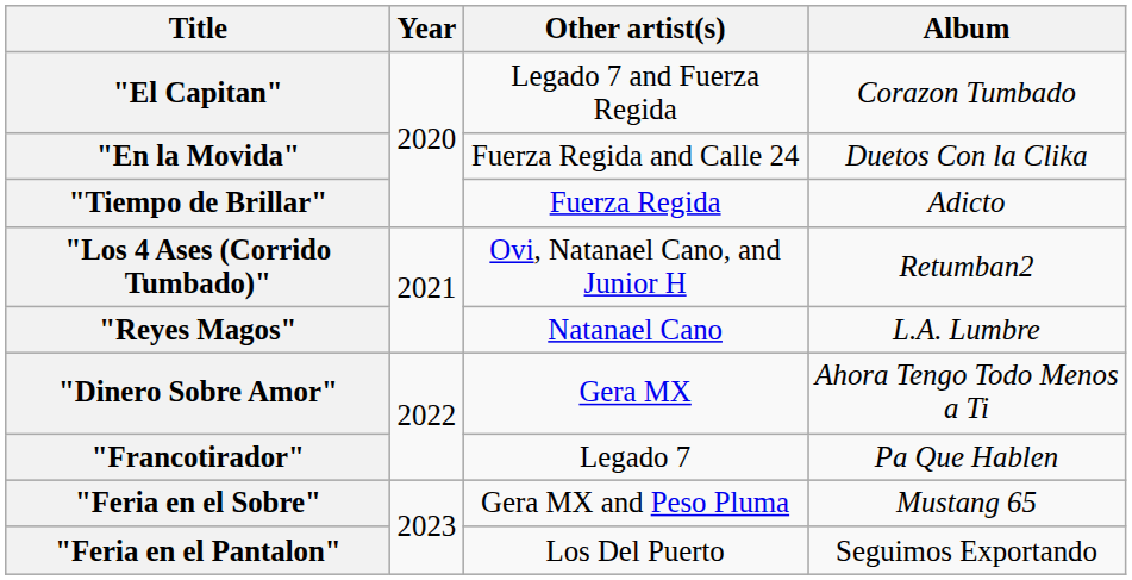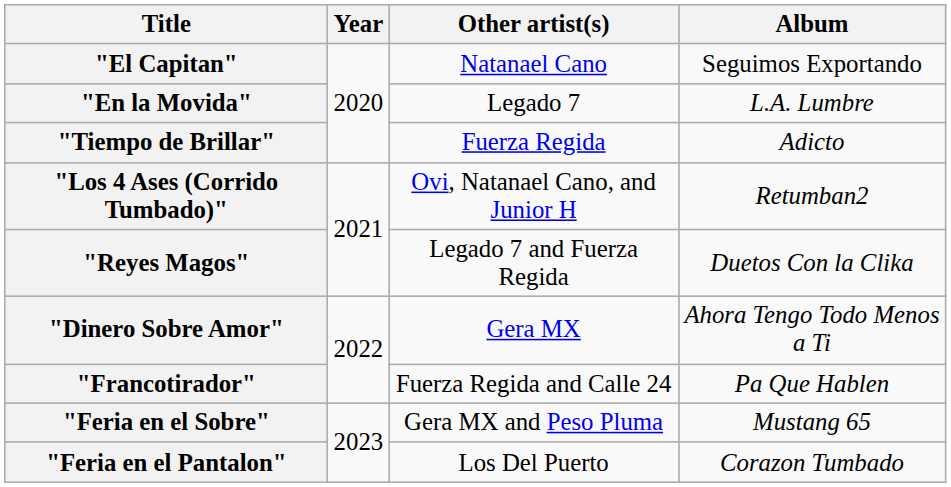"El Capitan" | Other artist(s): Legado 7 and Fuerza Regida -> Natanael Cano
"El Capitan" | Album: Corazon Tumbado -> Seguimos Exportando
"En la Movida" | Other artist(s): Fuerza Regida and Calle 24 -> Legado 7
"En la Movida" | Album: Duetos Con la Clika -> L.A. Lumbre
"Reyes Magos" | Other artist(s): Natanael Cano -> Legado 7 and Fuerza Regida
"Reyes Magos" | Album: L.A. Lumbre -> Duetos Con la Clika
"Francotirador" | Other artist(s): Legado 7 -> Fuerza Regida and Calle 24
"Feria en el Pantalon" | Album: Seguimos Exportando -> Corazon Tumbado
